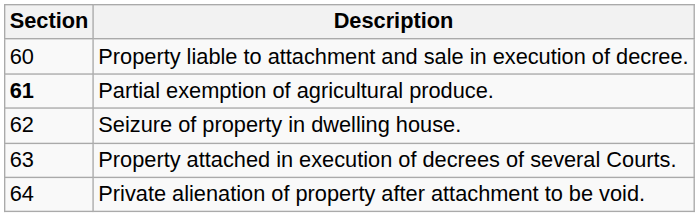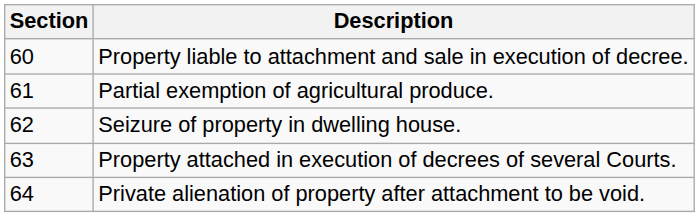Partial exemption of agricultural produce. | Section: bold -> normal
